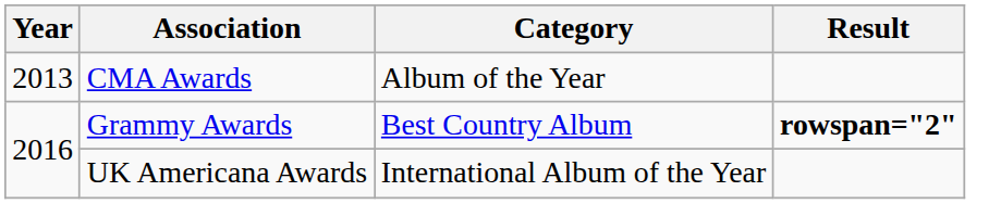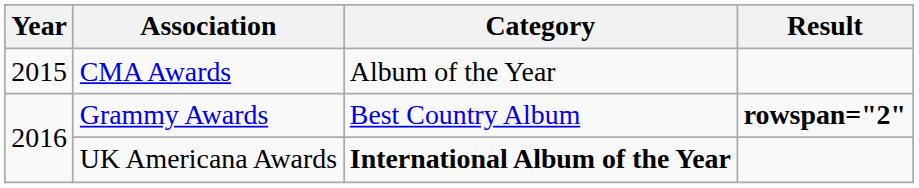CMA Awards | Year: 2013 -> 2015
UK Americana Awards | Category: normal -> bold
